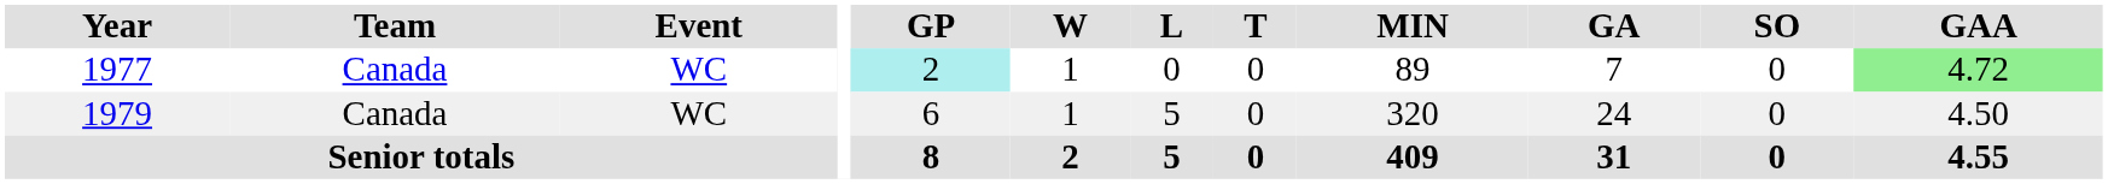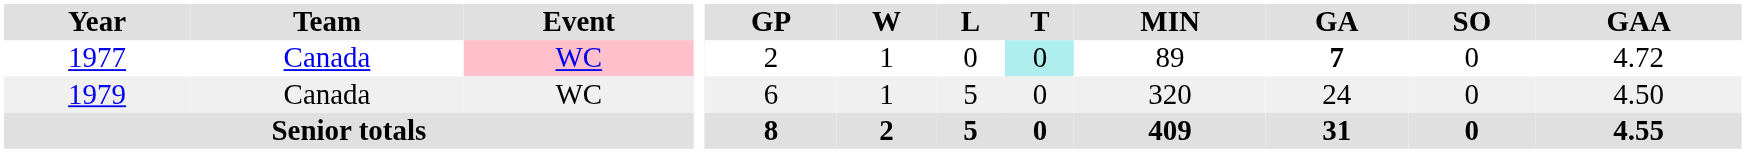1977 | Event: no background -> pink background
1977 | GP: paleturquoise background -> no background
1977 | T: no background -> paleturquoise background
1977 | GA: normal -> bold
1977 | GAA: lightgreen background -> no background
